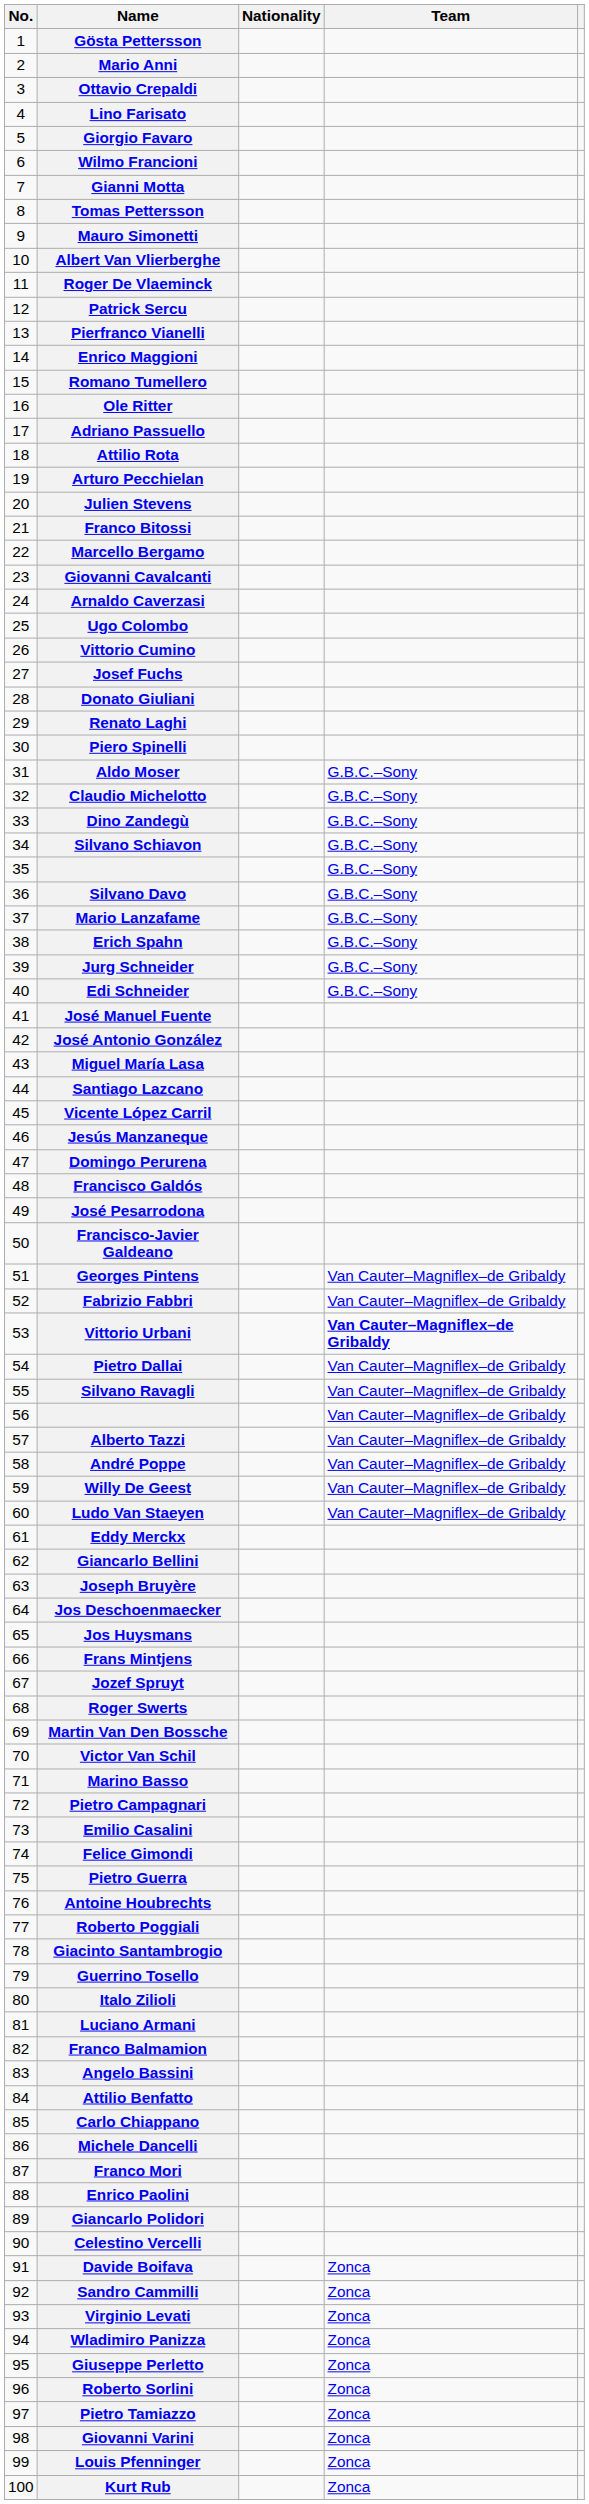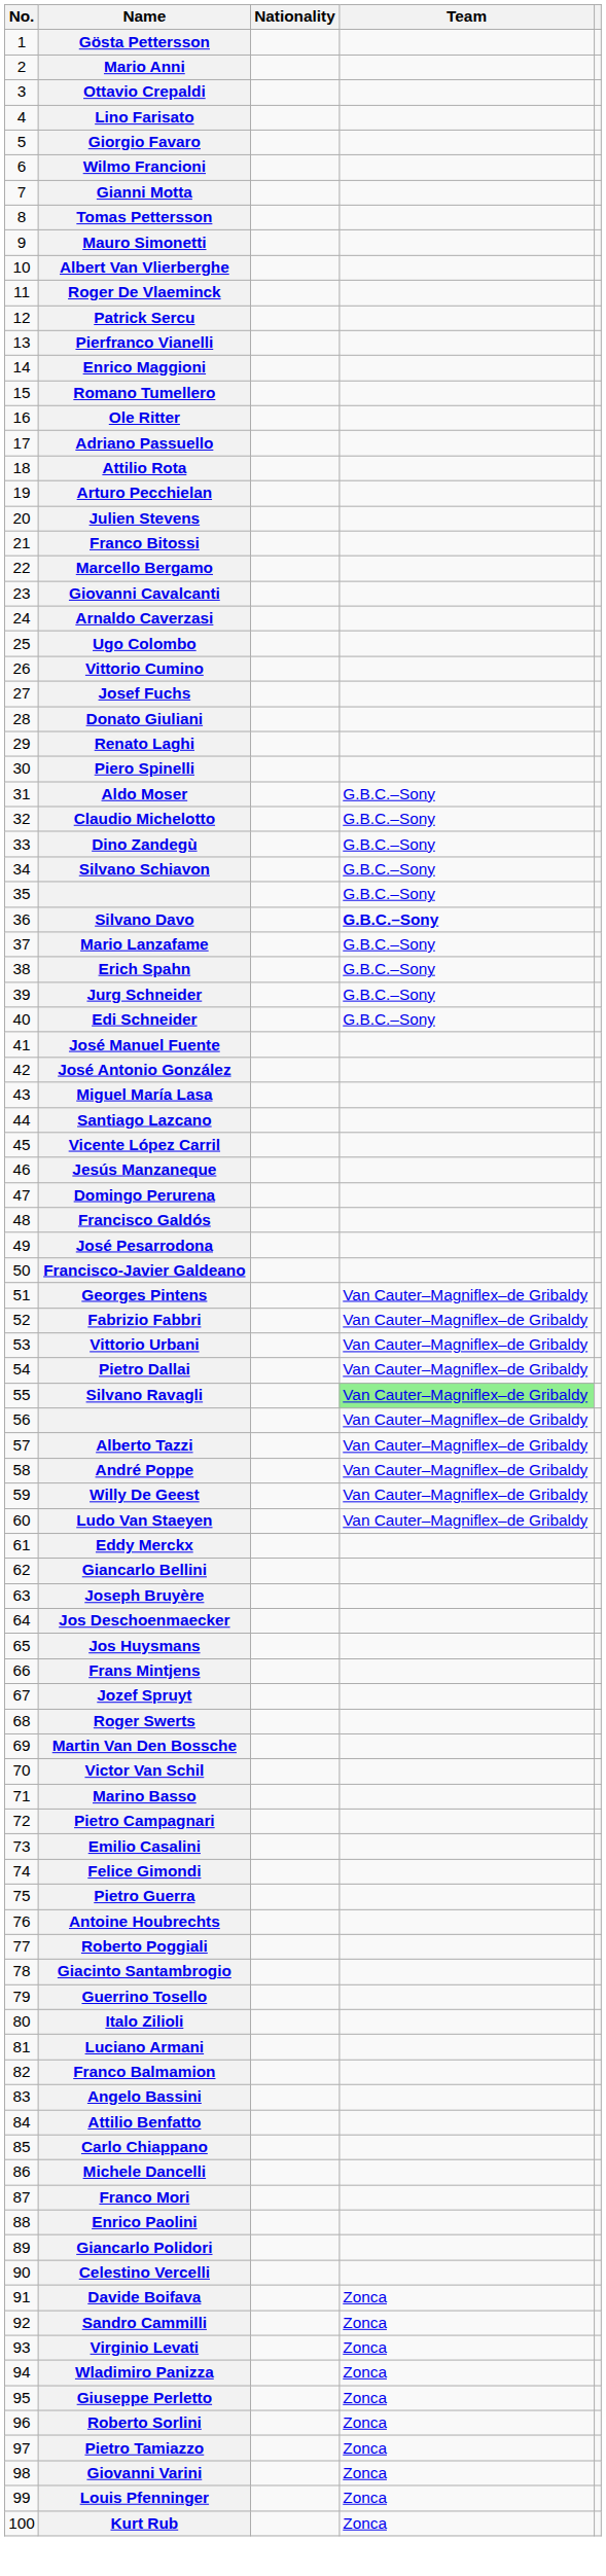Silvano Davo | Team: normal -> bold
Vittorio Urbani | Team: bold -> normal
Silvano Ravagli | Team: no background -> lightgreen background
